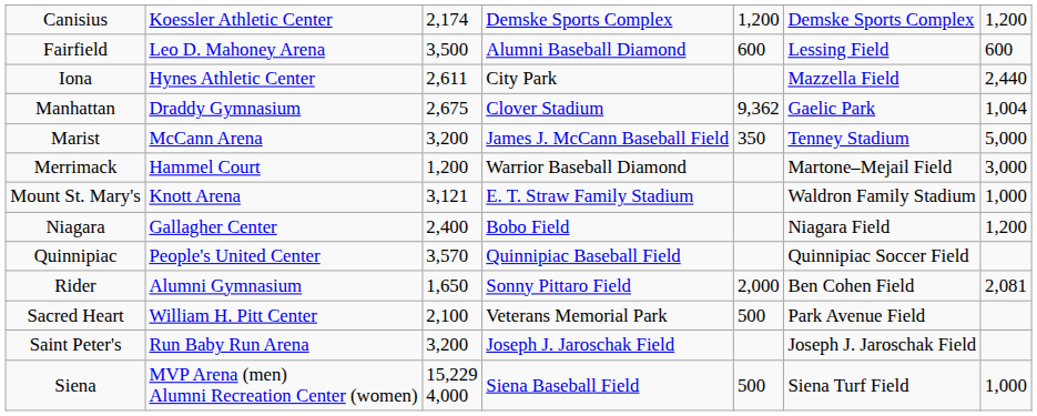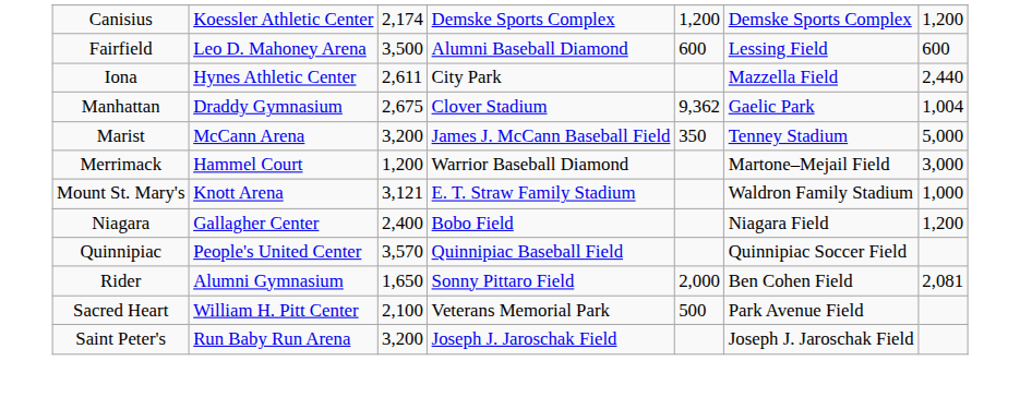- row: Siena | MVP Arena (men) Alumni Recreation Center (women) | 15,229 4,000 | Siena Baseball Field | 500 | Siena Turf Field | 1,000
